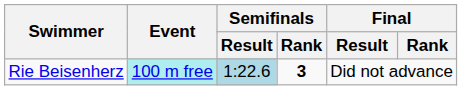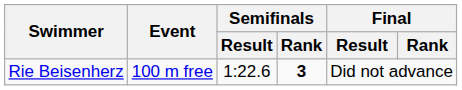Rie Beisenherz | Event: paleturquoise background -> no background
Rie Beisenherz | Semifinals / Result: lightblue background -> no background
